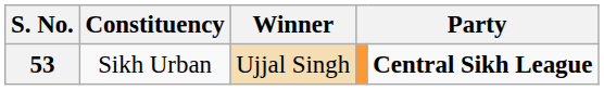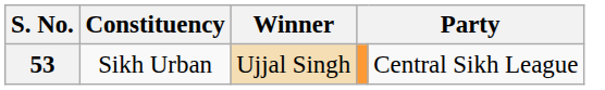53 | column 5: bold -> normal
